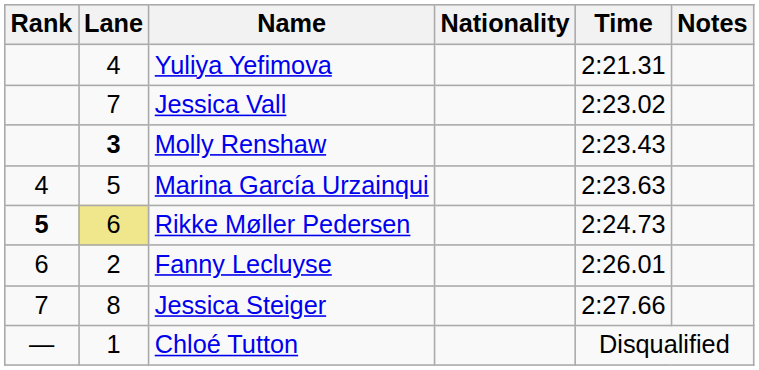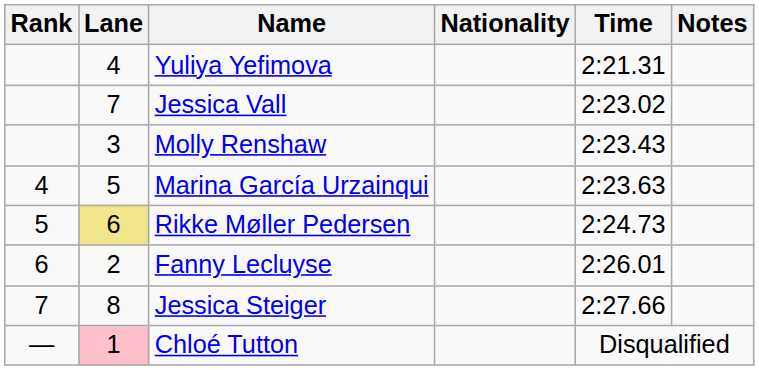Molly Renshaw | Lane: bold -> normal
Rikke Møller Pedersen | Rank: bold -> normal
Chloé Tutton | Lane: no background -> pink background
